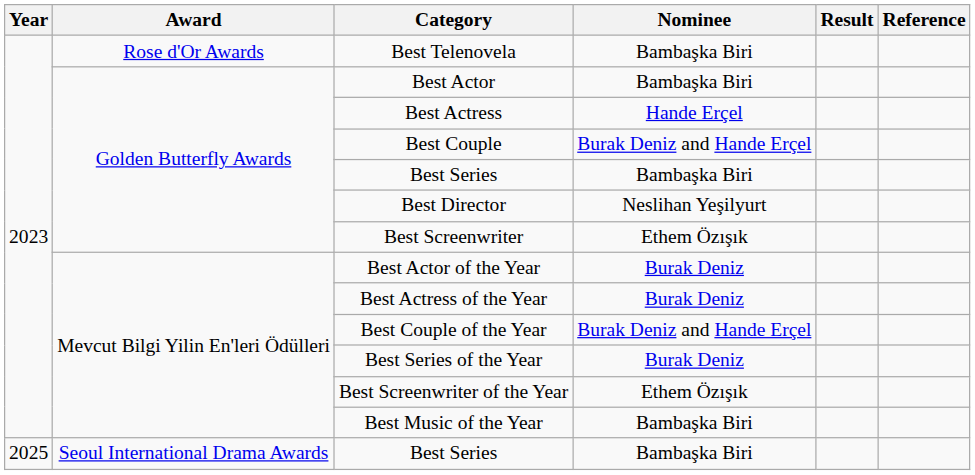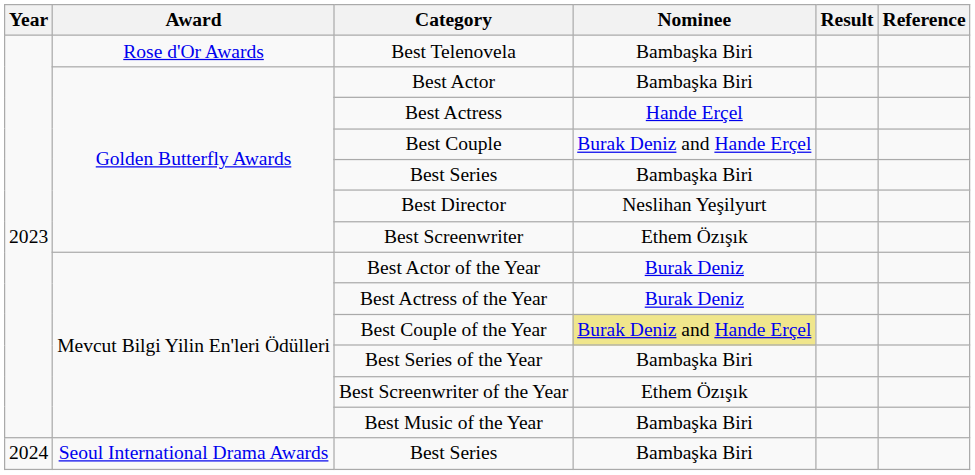Best Couple of the Year | Nominee: no background -> khaki background
Best Series of the Year | Nominee: Burak Deniz -> Bambaşka Biri
Seoul International Drama Awards / Best Series | Year: 2025 -> 2024
